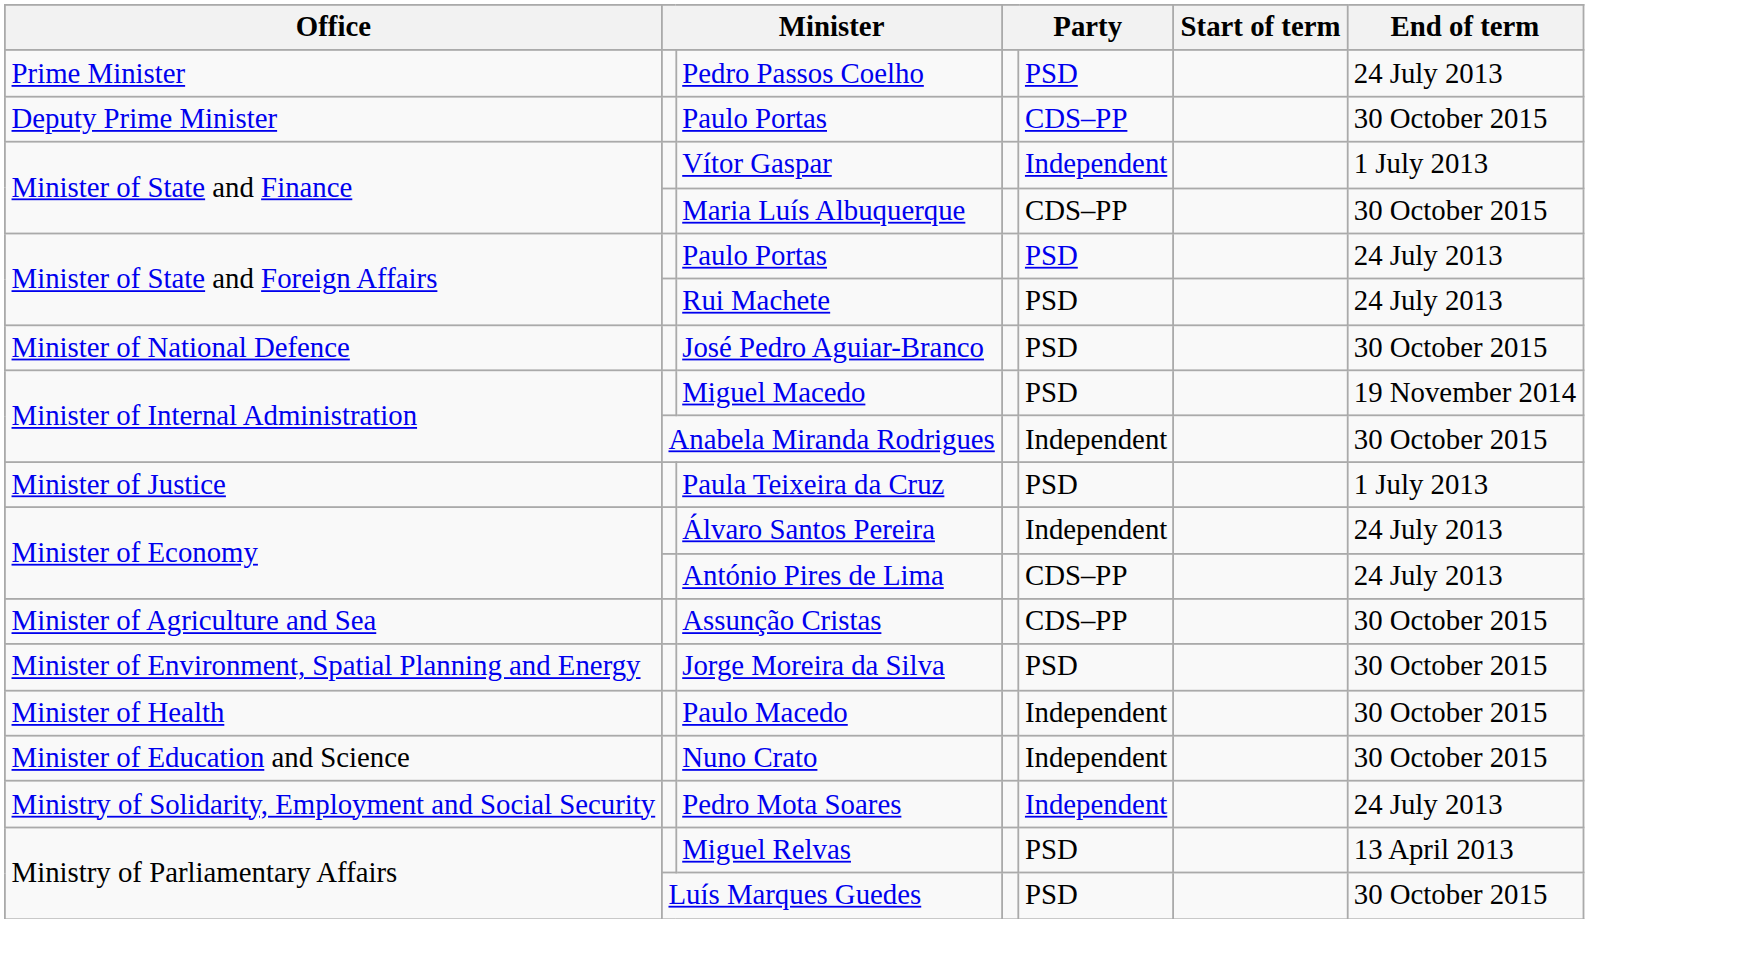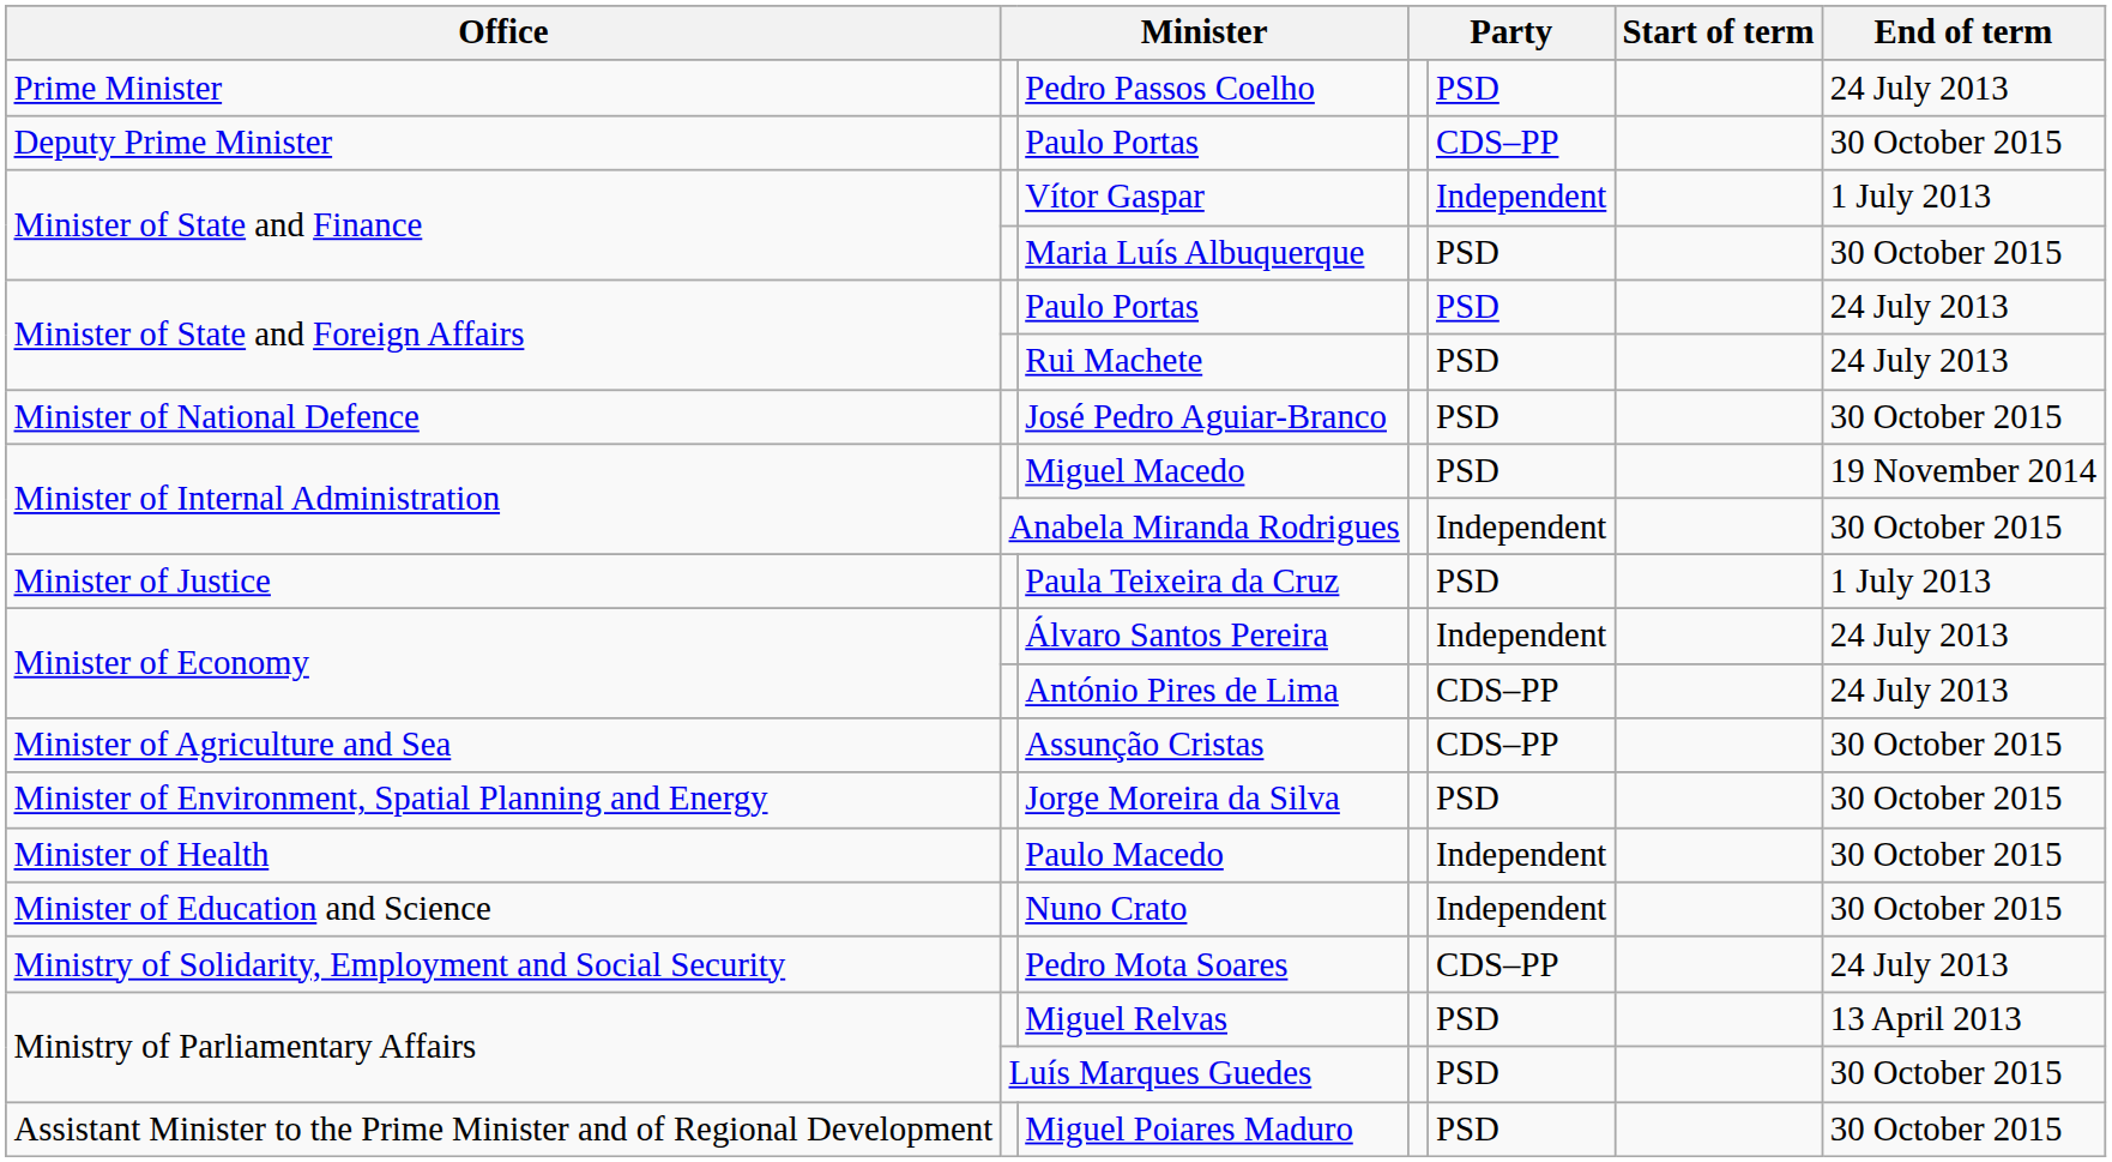Maria Luís Albuquerque | column 5: CDS–PP -> PSD
Pedro Mota Soares | column 5: Independent -> CDS–PP
+ row: Assistant Minister to the Prime Minister and of Regional Development | Miguel Poiares Maduro | PSD | 30 October 2015
